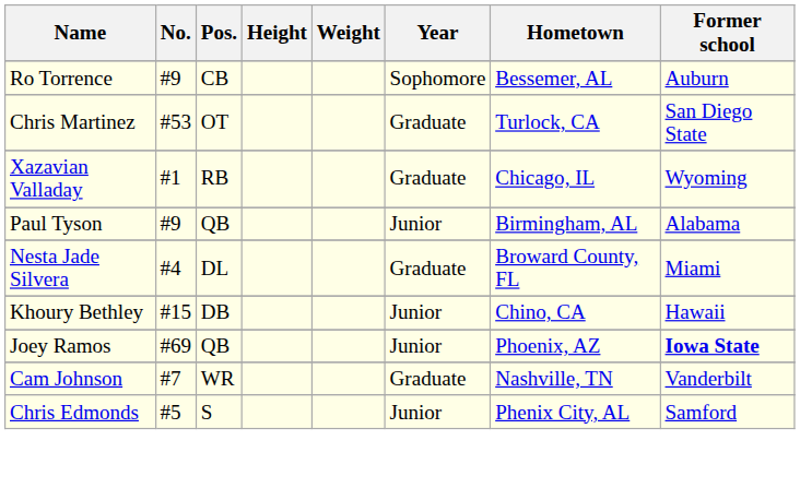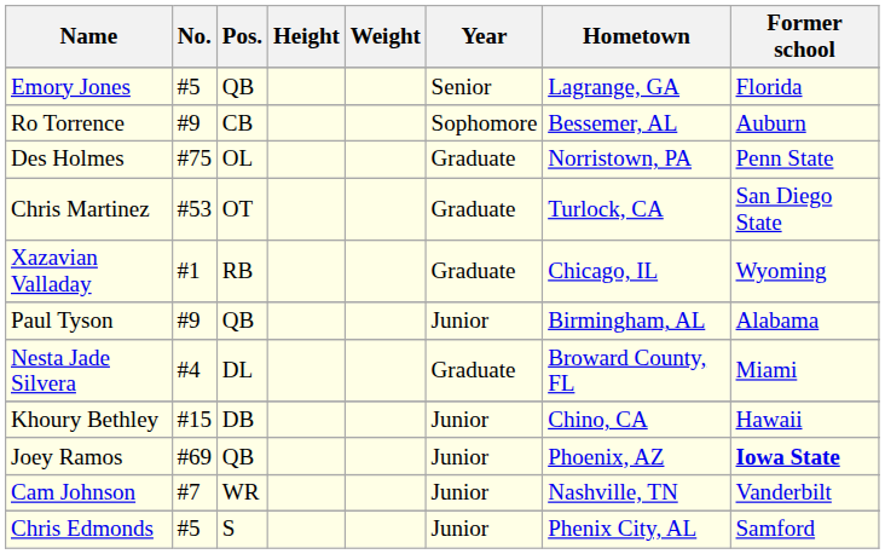+ row: Emory Jones | #5 | QB | Senior | Lagrange, GA | Florida
+ row: Des Holmes | #75 | OL | Graduate | Norristown, PA | Penn State
Cam Johnson | Year: Graduate -> Junior
